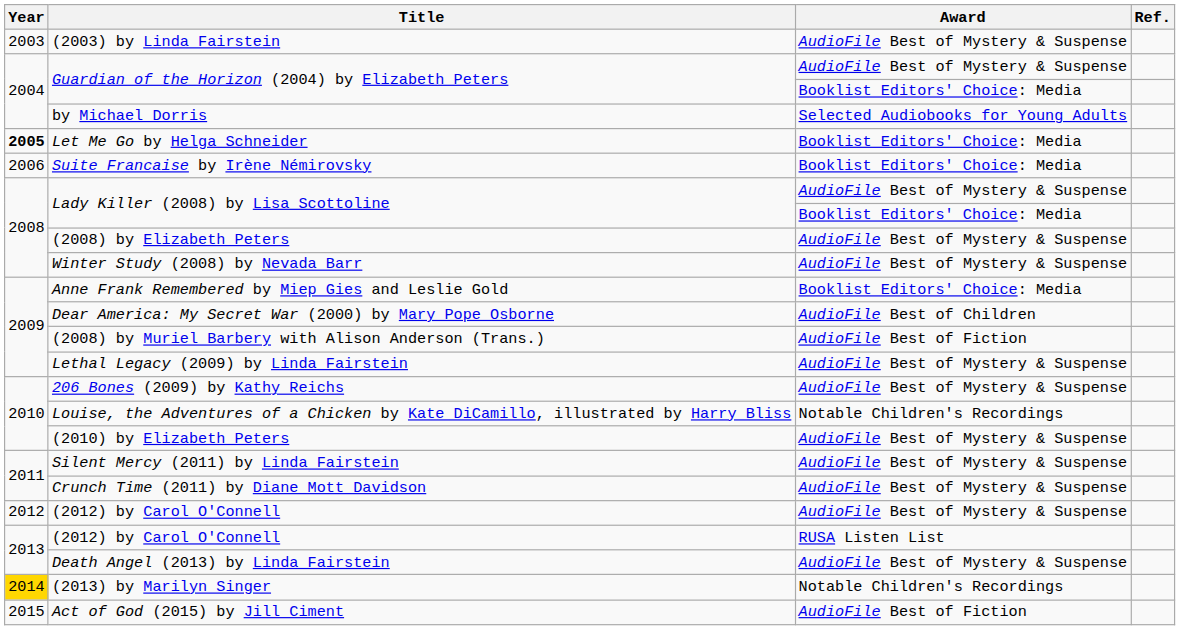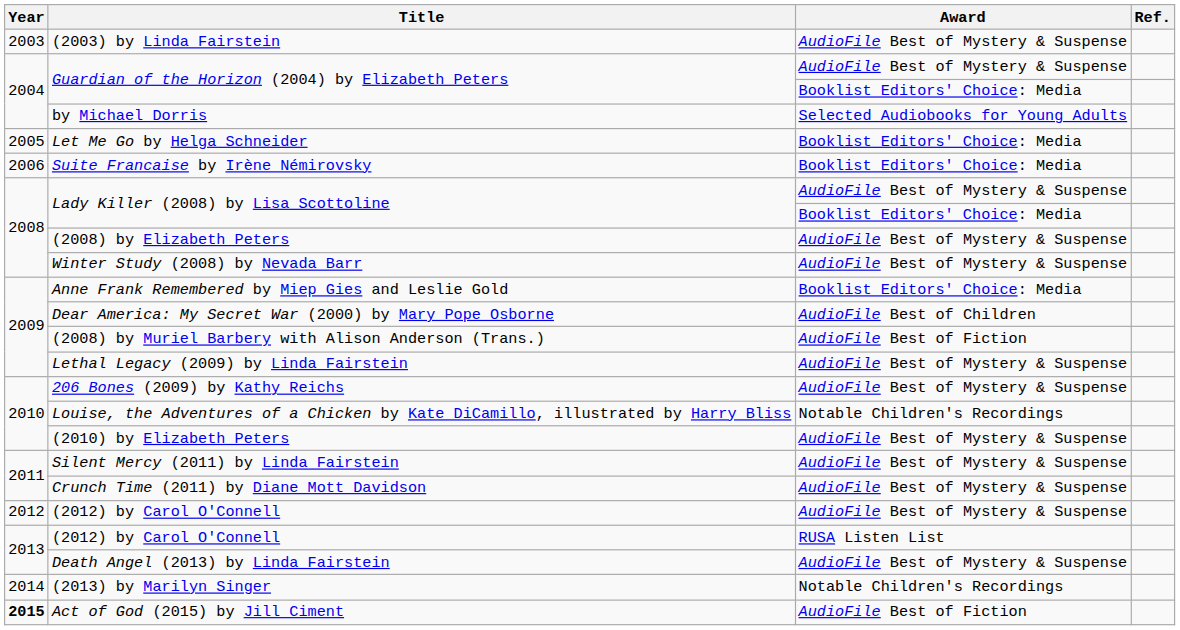Let Me Go by Helga Schneider | Year: bold -> normal
(2013) by Marilyn Singer | Year: gold background -> no background
Act of God (2015) by Jill Ciment | Year: normal -> bold
